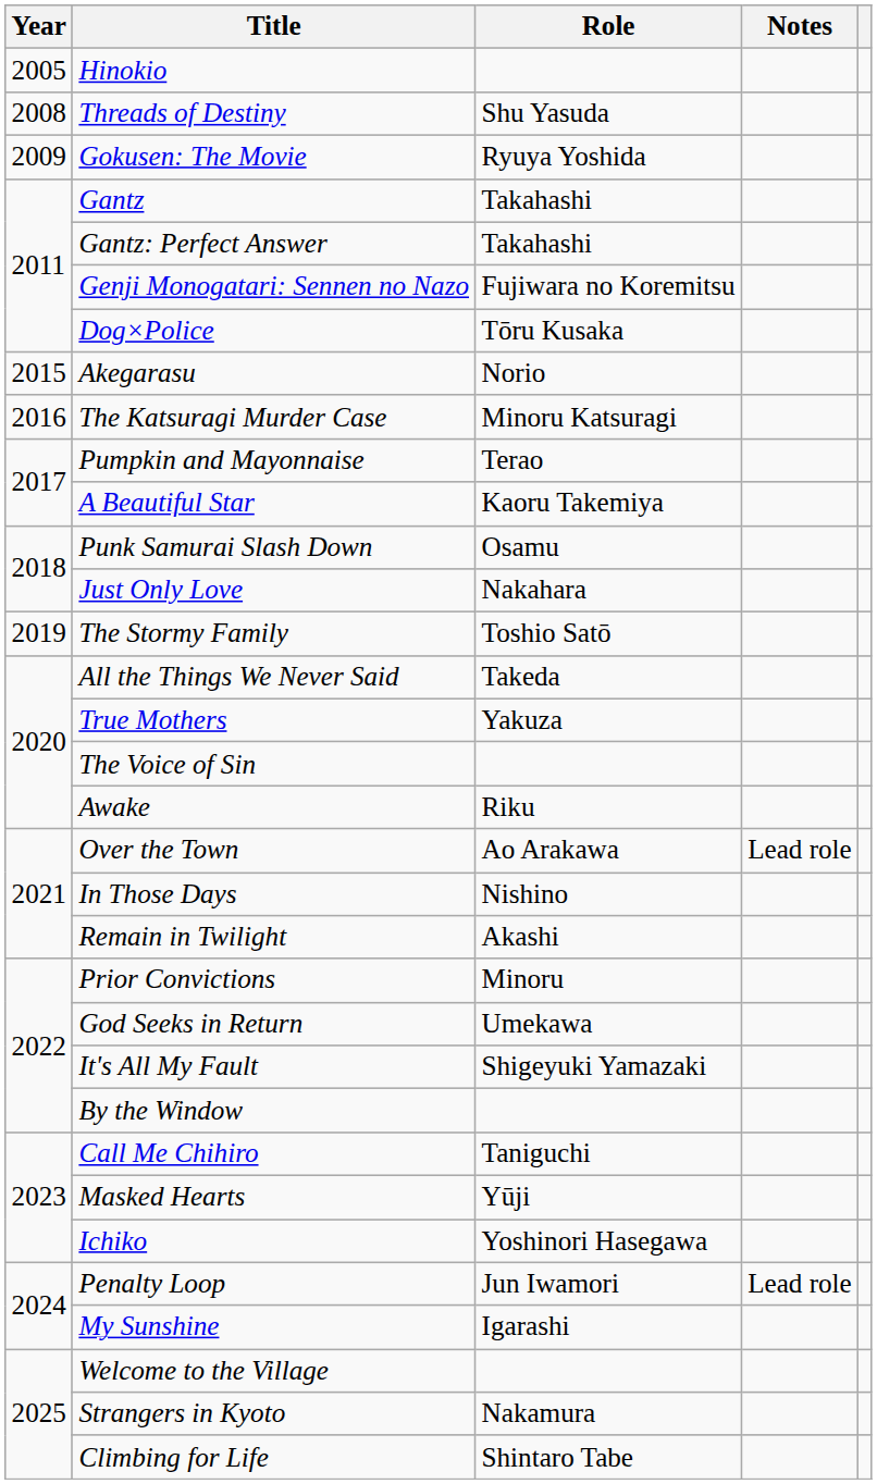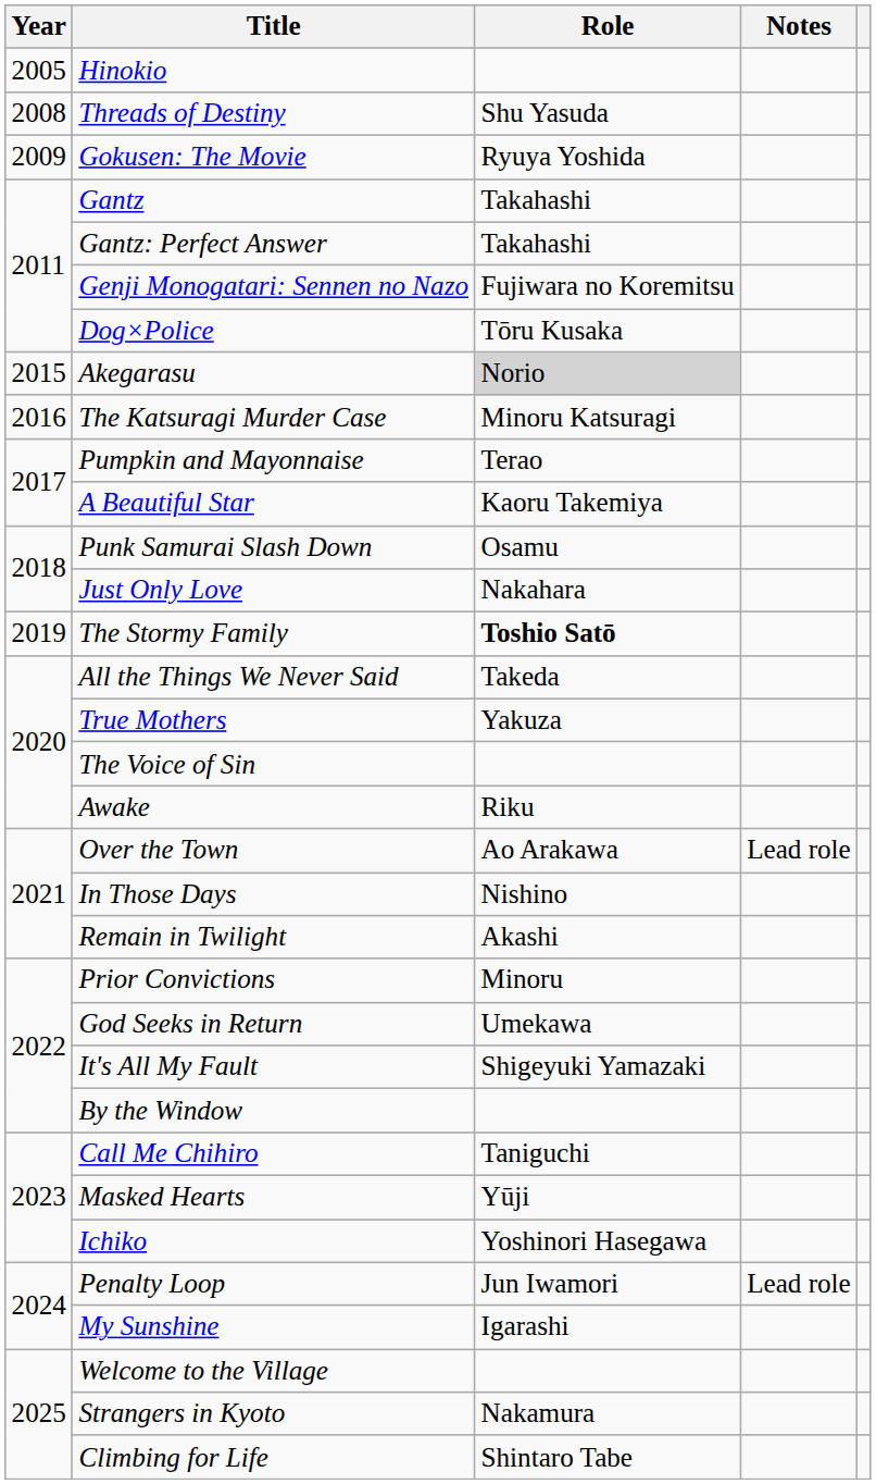Akegarasu | Role: no background -> lightgrey background
The Stormy Family | Role: normal -> bold
